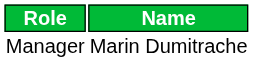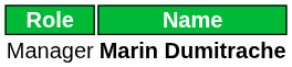Manager | Name: normal -> bold
